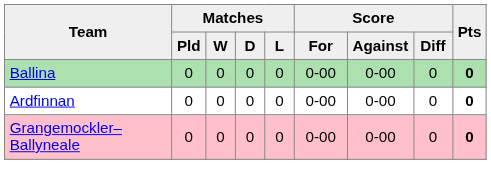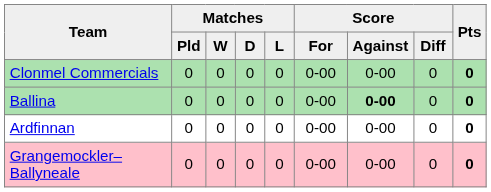+ row: Clonmel Commercials | 0 | 0 | 0 | 0 | 0-00 | 0-00 | 0 | 0
Ballina | Score / Against: normal -> bold
